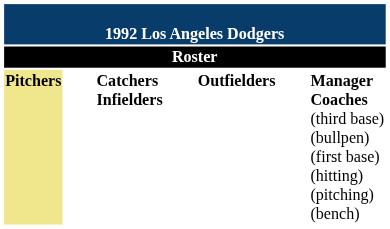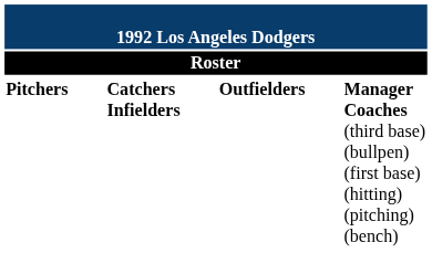Pitchers | column 1: khaki background -> no background
